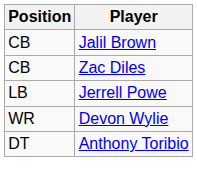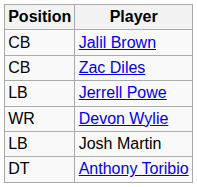+ row: LB | Josh Martin
